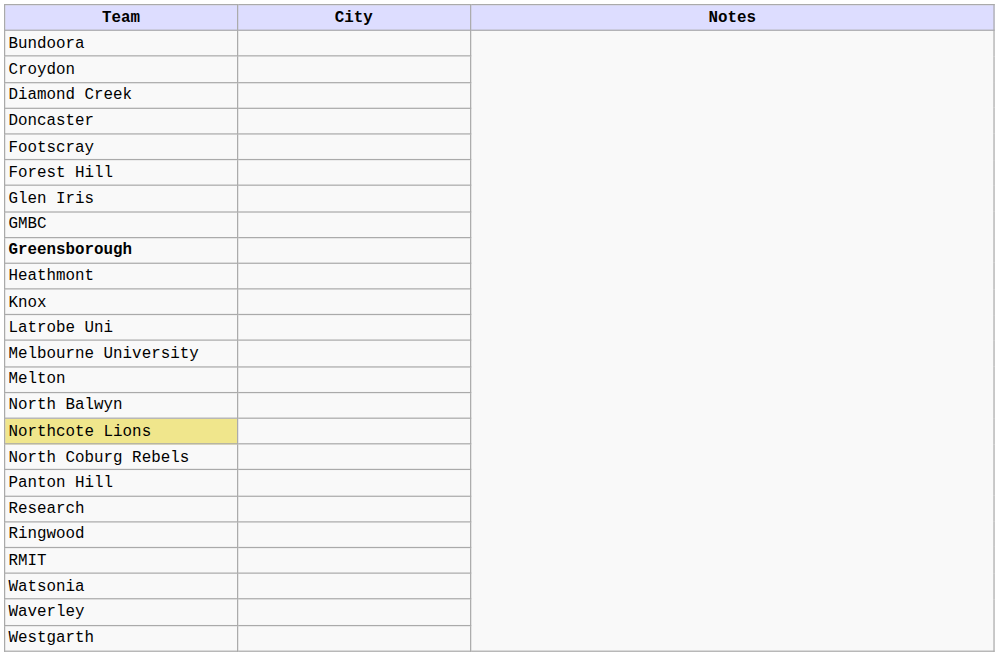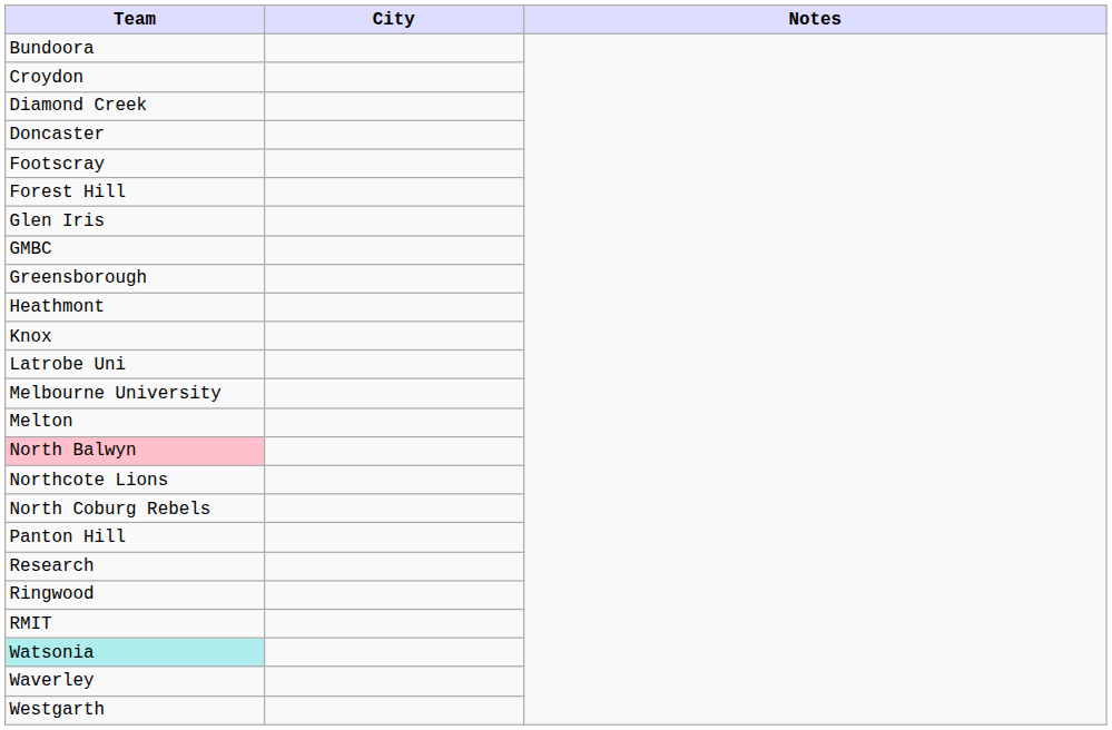Greensborough | Team: bold -> normal
North Balwyn | Team: no background -> pink background
Northcote Lions | Team: khaki background -> no background
Watsonia | Team: no background -> paleturquoise background
